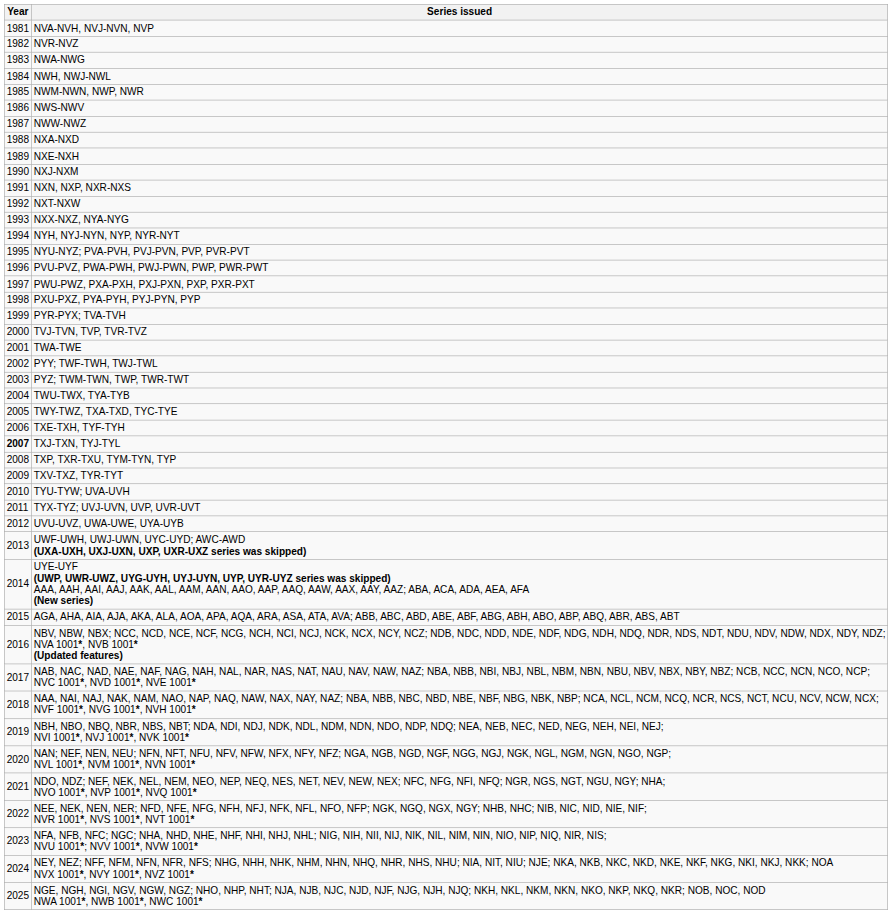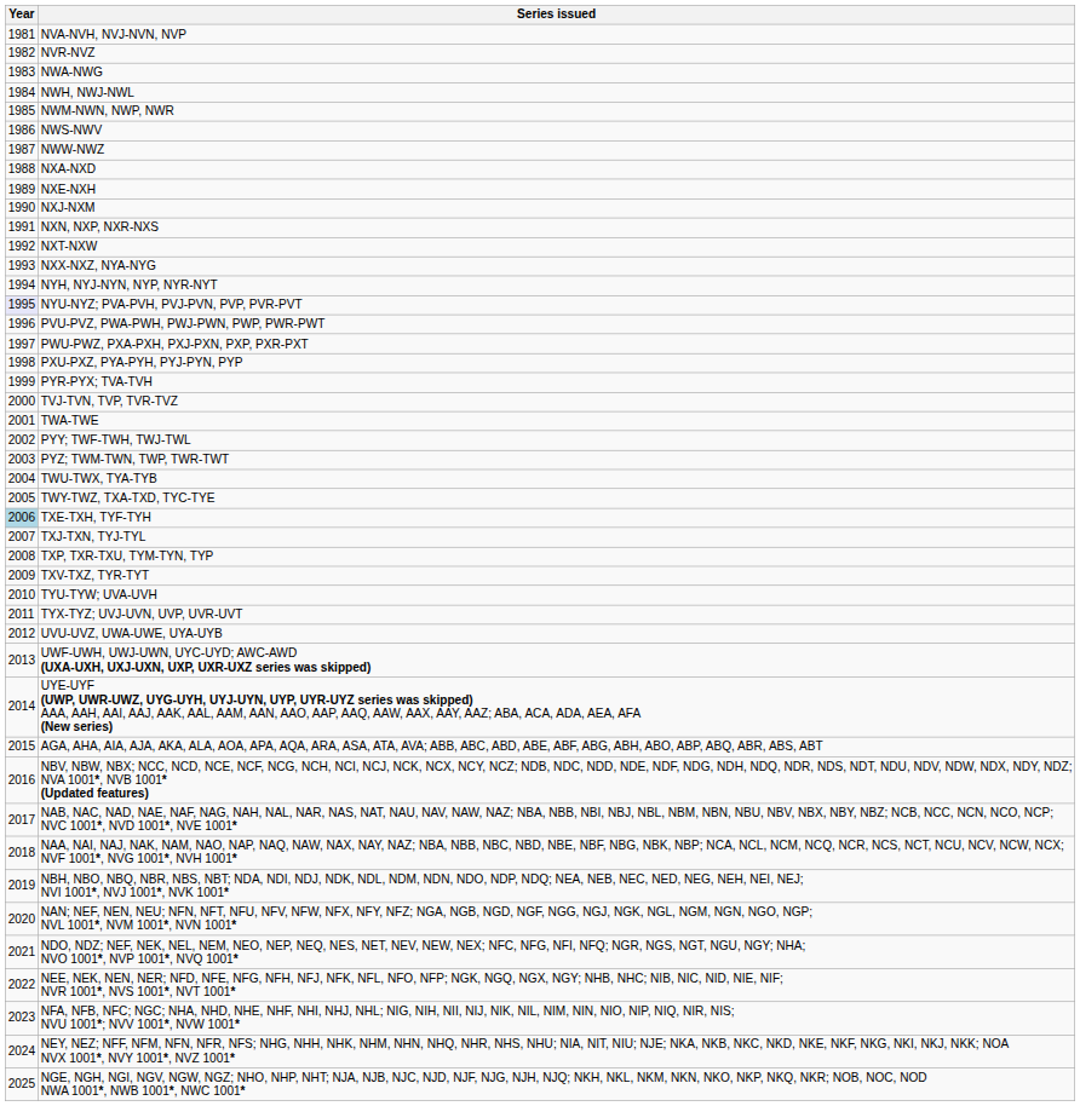NYU-NYZ; PVA-PVH, PVJ-PVN, PVP, PVR-PVT | Year: no background -> lavender background
TXE-TXH, TYF-TYH | Year: no background -> lightblue background
TXJ-TXN, TYJ-TYL | Year: bold -> normal
